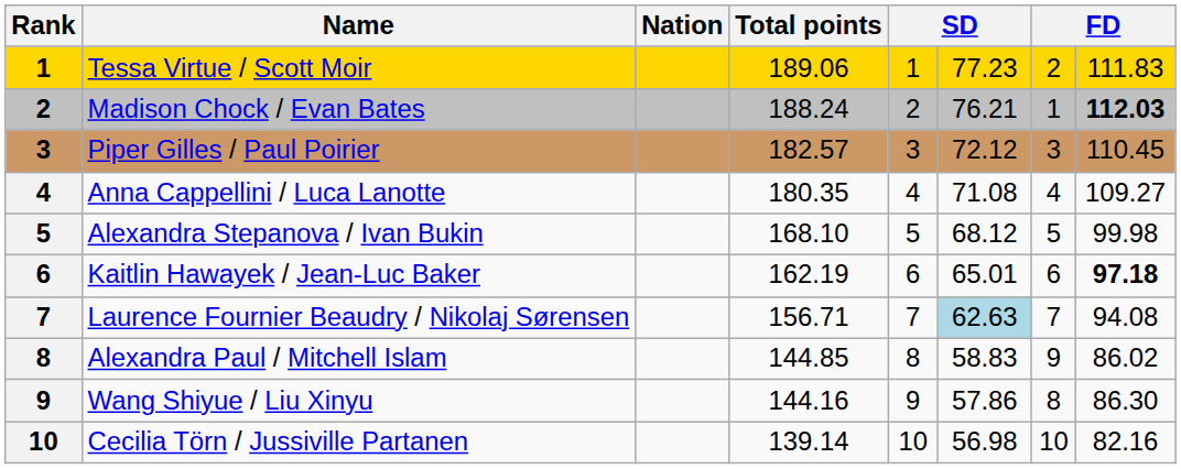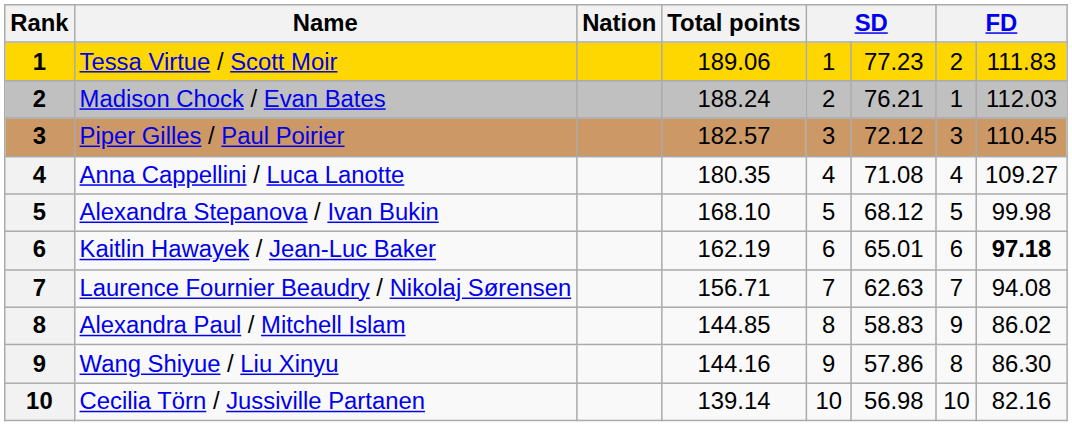Madison Chock / Evan Bates | column 8: bold -> normal
Laurence Fournier Beaudry / Nikolaj Sørensen | column 6: lightblue background -> no background
